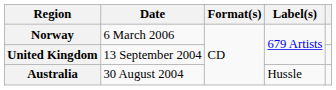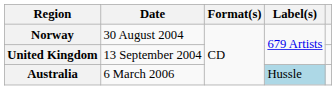Norway | Date: 6 March 2006 -> 30 August 2004
Australia | Date: 30 August 2004 -> 6 March 2006
Australia | Label(s): no background -> lightblue background
